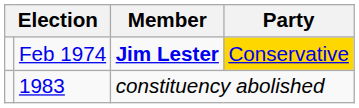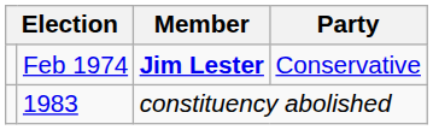Feb 1974 | Party: gold background -> no background
